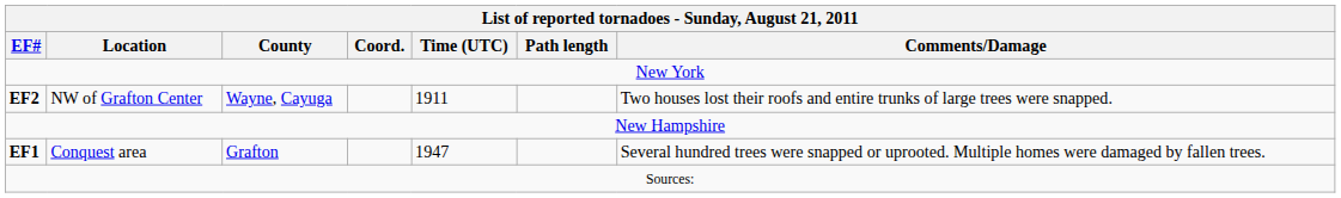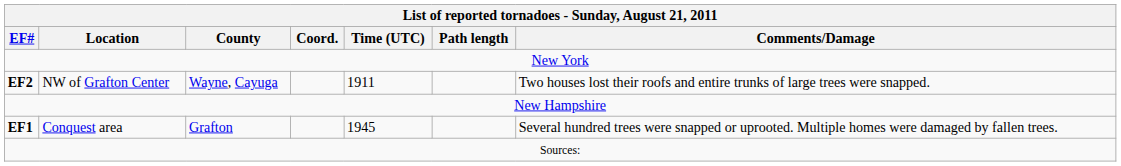EF1 | Time (UTC): 1947 -> 1945
